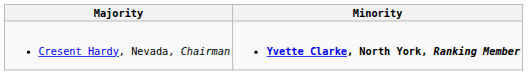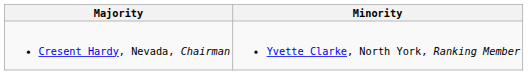Cresent Hardy, Nevada, Chairman | Minority: bold -> normal
